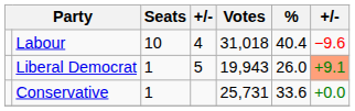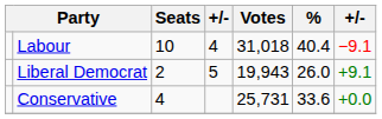Labour | column 7: −9.6 -> −9.1
Liberal Democrat | Seats: 1 -> 2
Liberal Democrat | column 7: lightsalmon background -> no background
Conservative | Seats: 1 -> 4
